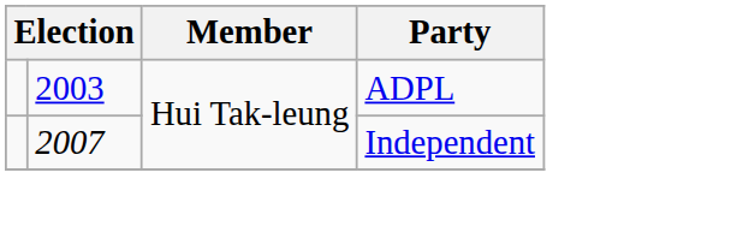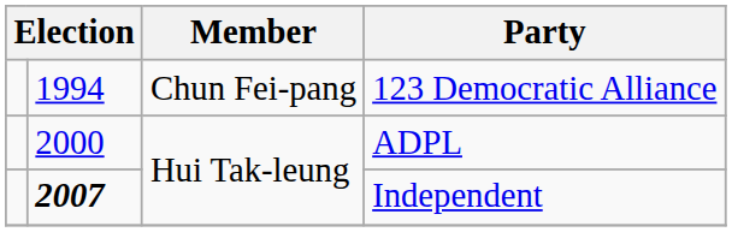+ row: 1994 | Chun Fei-pang | 123 Democratic Alliance
ADPL | column 2: 2003 -> 2000
Independent | column 2: normal -> bold
